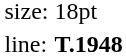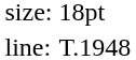line: | column 2: bold -> normal
